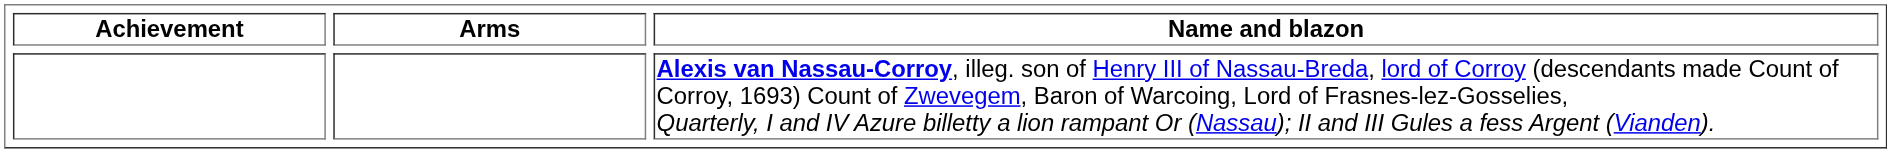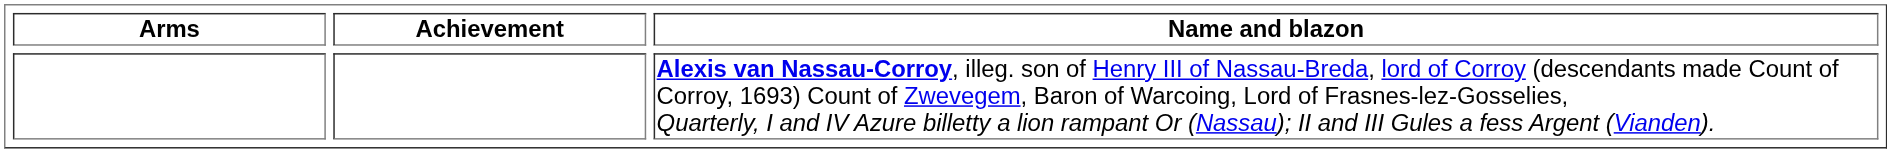columns swapped: Achievement <-> Arms
